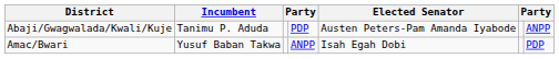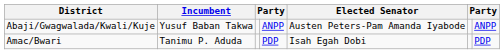Abaji/Gwagwalada/Kwali/Kuje | Incumbent: Tanimu P. Aduda -> Yusuf Baban Takwa
Abaji/Gwagwalada/Kwali/Kuje | column 4: PDP -> ANPP
Amac/Bwari | Incumbent: Yusuf Baban Takwa -> Tanimu P. Aduda
Amac/Bwari | column 4: ANPP -> PDP
